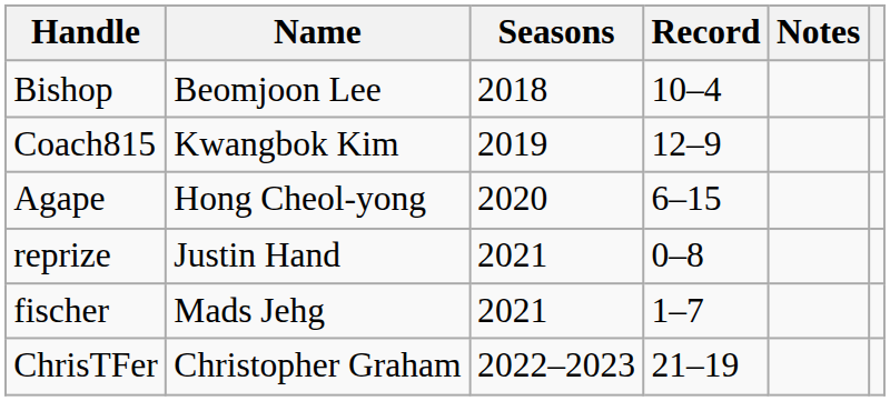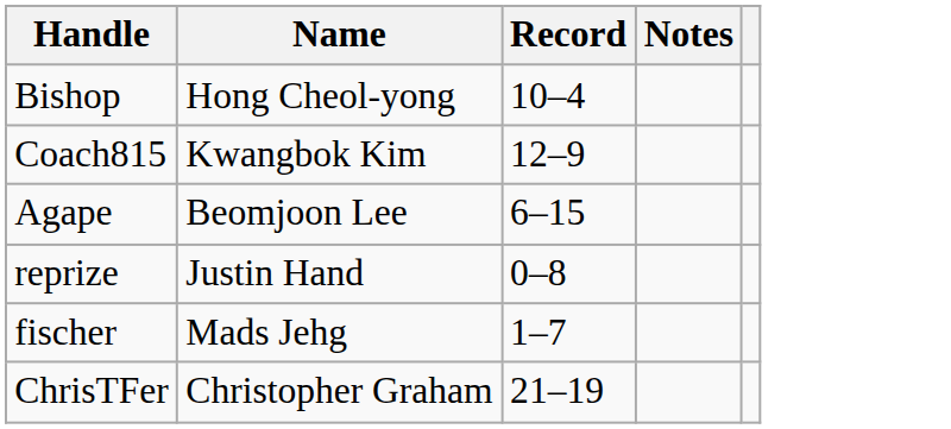- column: Seasons | 2018 | 2019 | 2020 | 2021 | 2021 | 2022–2023
Bishop | Name: Beomjoon Lee -> Hong Cheol-yong
Agape | Name: Hong Cheol-yong -> Beomjoon Lee
